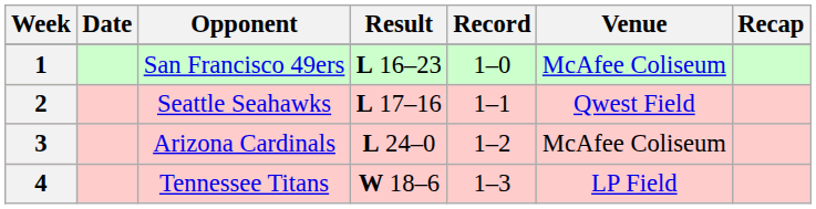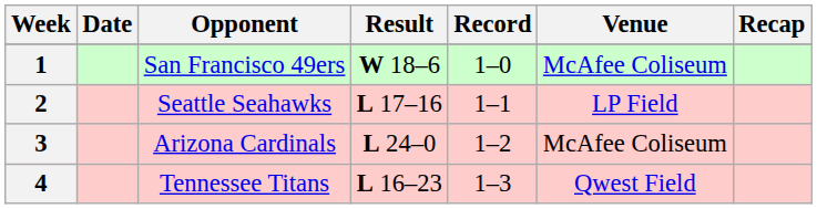1 | Result: L 16–23 -> W 18–6
2 | Venue: Qwest Field -> LP Field
4 | Result: W 18–6 -> L 16–23
4 | Venue: LP Field -> Qwest Field
